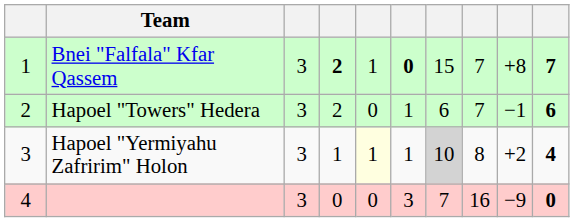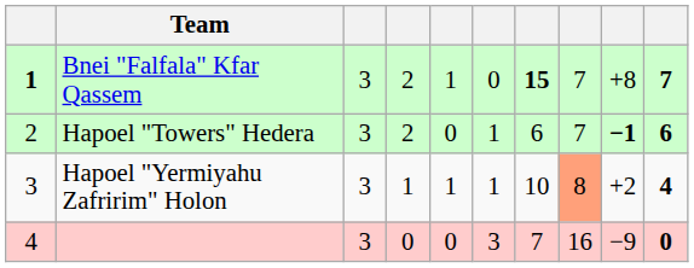Bnei "Falfala" Kfar Qassem | column 1: normal -> bold
Bnei "Falfala" Kfar Qassem | column 4: bold -> normal
Bnei "Falfala" Kfar Qassem | column 6: bold -> normal
Bnei "Falfala" Kfar Qassem | column 7: normal -> bold
Hapoel "Towers" Hedera | column 9: normal -> bold
Hapoel "Yermiyahu Zafririm" Holon | column 5: lightyellow background -> no background
Hapoel "Yermiyahu Zafririm" Holon | column 7: lightgrey background -> no background
Hapoel "Yermiyahu Zafririm" Holon | column 8: no background -> lightsalmon background
